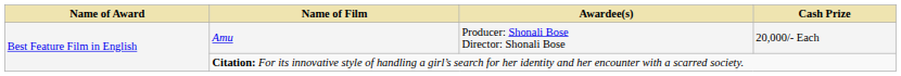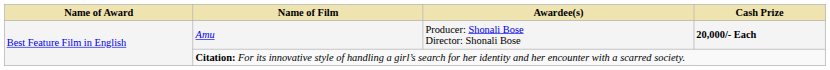Amu | Cash Prize: normal -> bold
